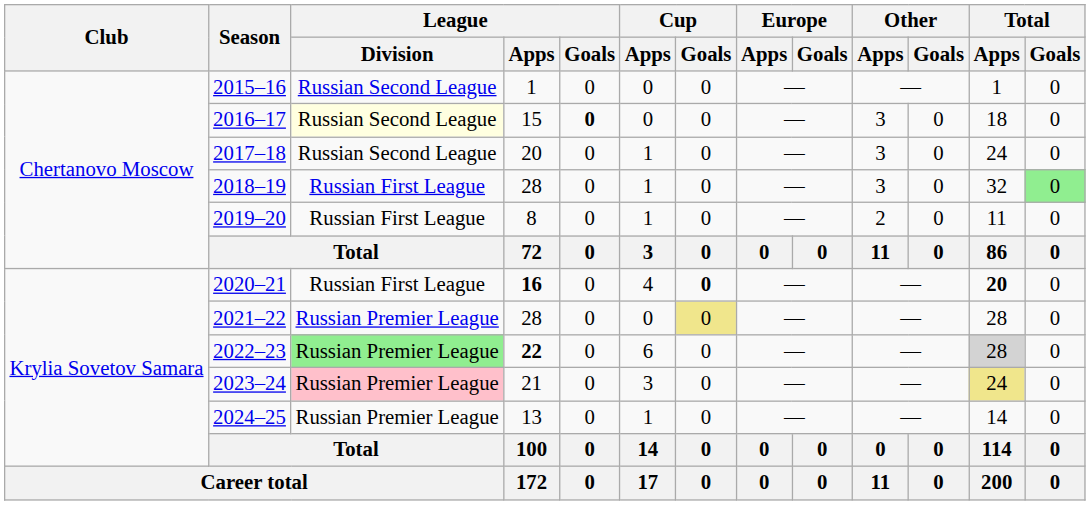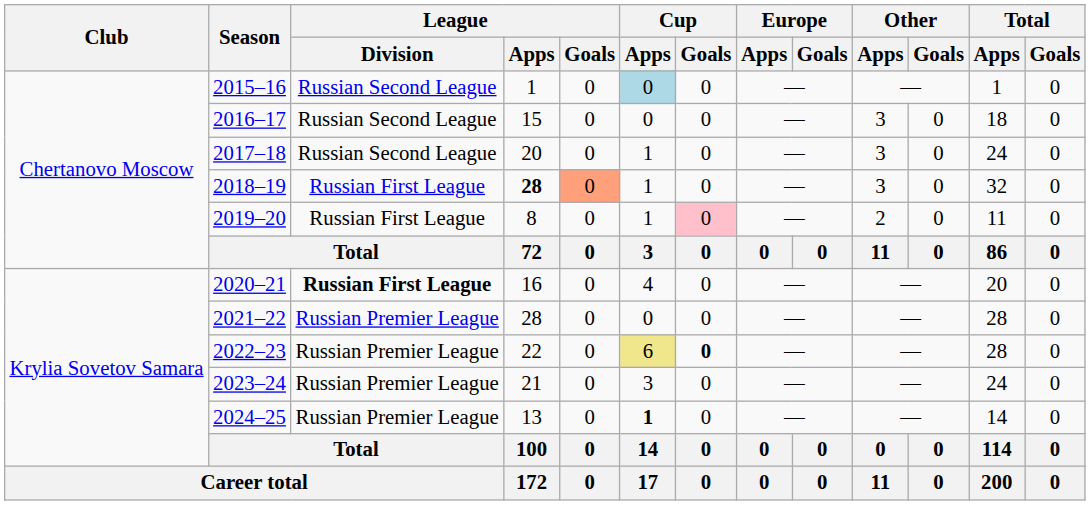2015–16 | Cup / Apps: no background -> lightblue background
2016–17 | League / Division: lightyellow background -> no background
2016–17 | League / Goals: bold -> normal
2018–19 | League / Apps: normal -> bold
2018–19 | League / Goals: no background -> lightsalmon background
2018–19 | Total / Goals: lightgreen background -> no background
2019–20 | Cup / Goals: no background -> pink background
2020–21 | League / Division: normal -> bold
2020–21 | League / Apps: bold -> normal
2020–21 | Cup / Goals: bold -> normal
2020–21 | Total / Apps: bold -> normal
2021–22 | Cup / Goals: khaki background -> no background
2022–23 | League / Division: lightgreen background -> no background
2022–23 | League / Apps: bold -> normal
2022–23 | Cup / Apps: no background -> khaki background
2022–23 | Cup / Goals: normal -> bold
2022–23 | Total / Apps: lightgrey background -> no background
2023–24 | League / Division: pink background -> no background
2023–24 | Total / Apps: khaki background -> no background
2024–25 | Cup / Apps: normal -> bold
